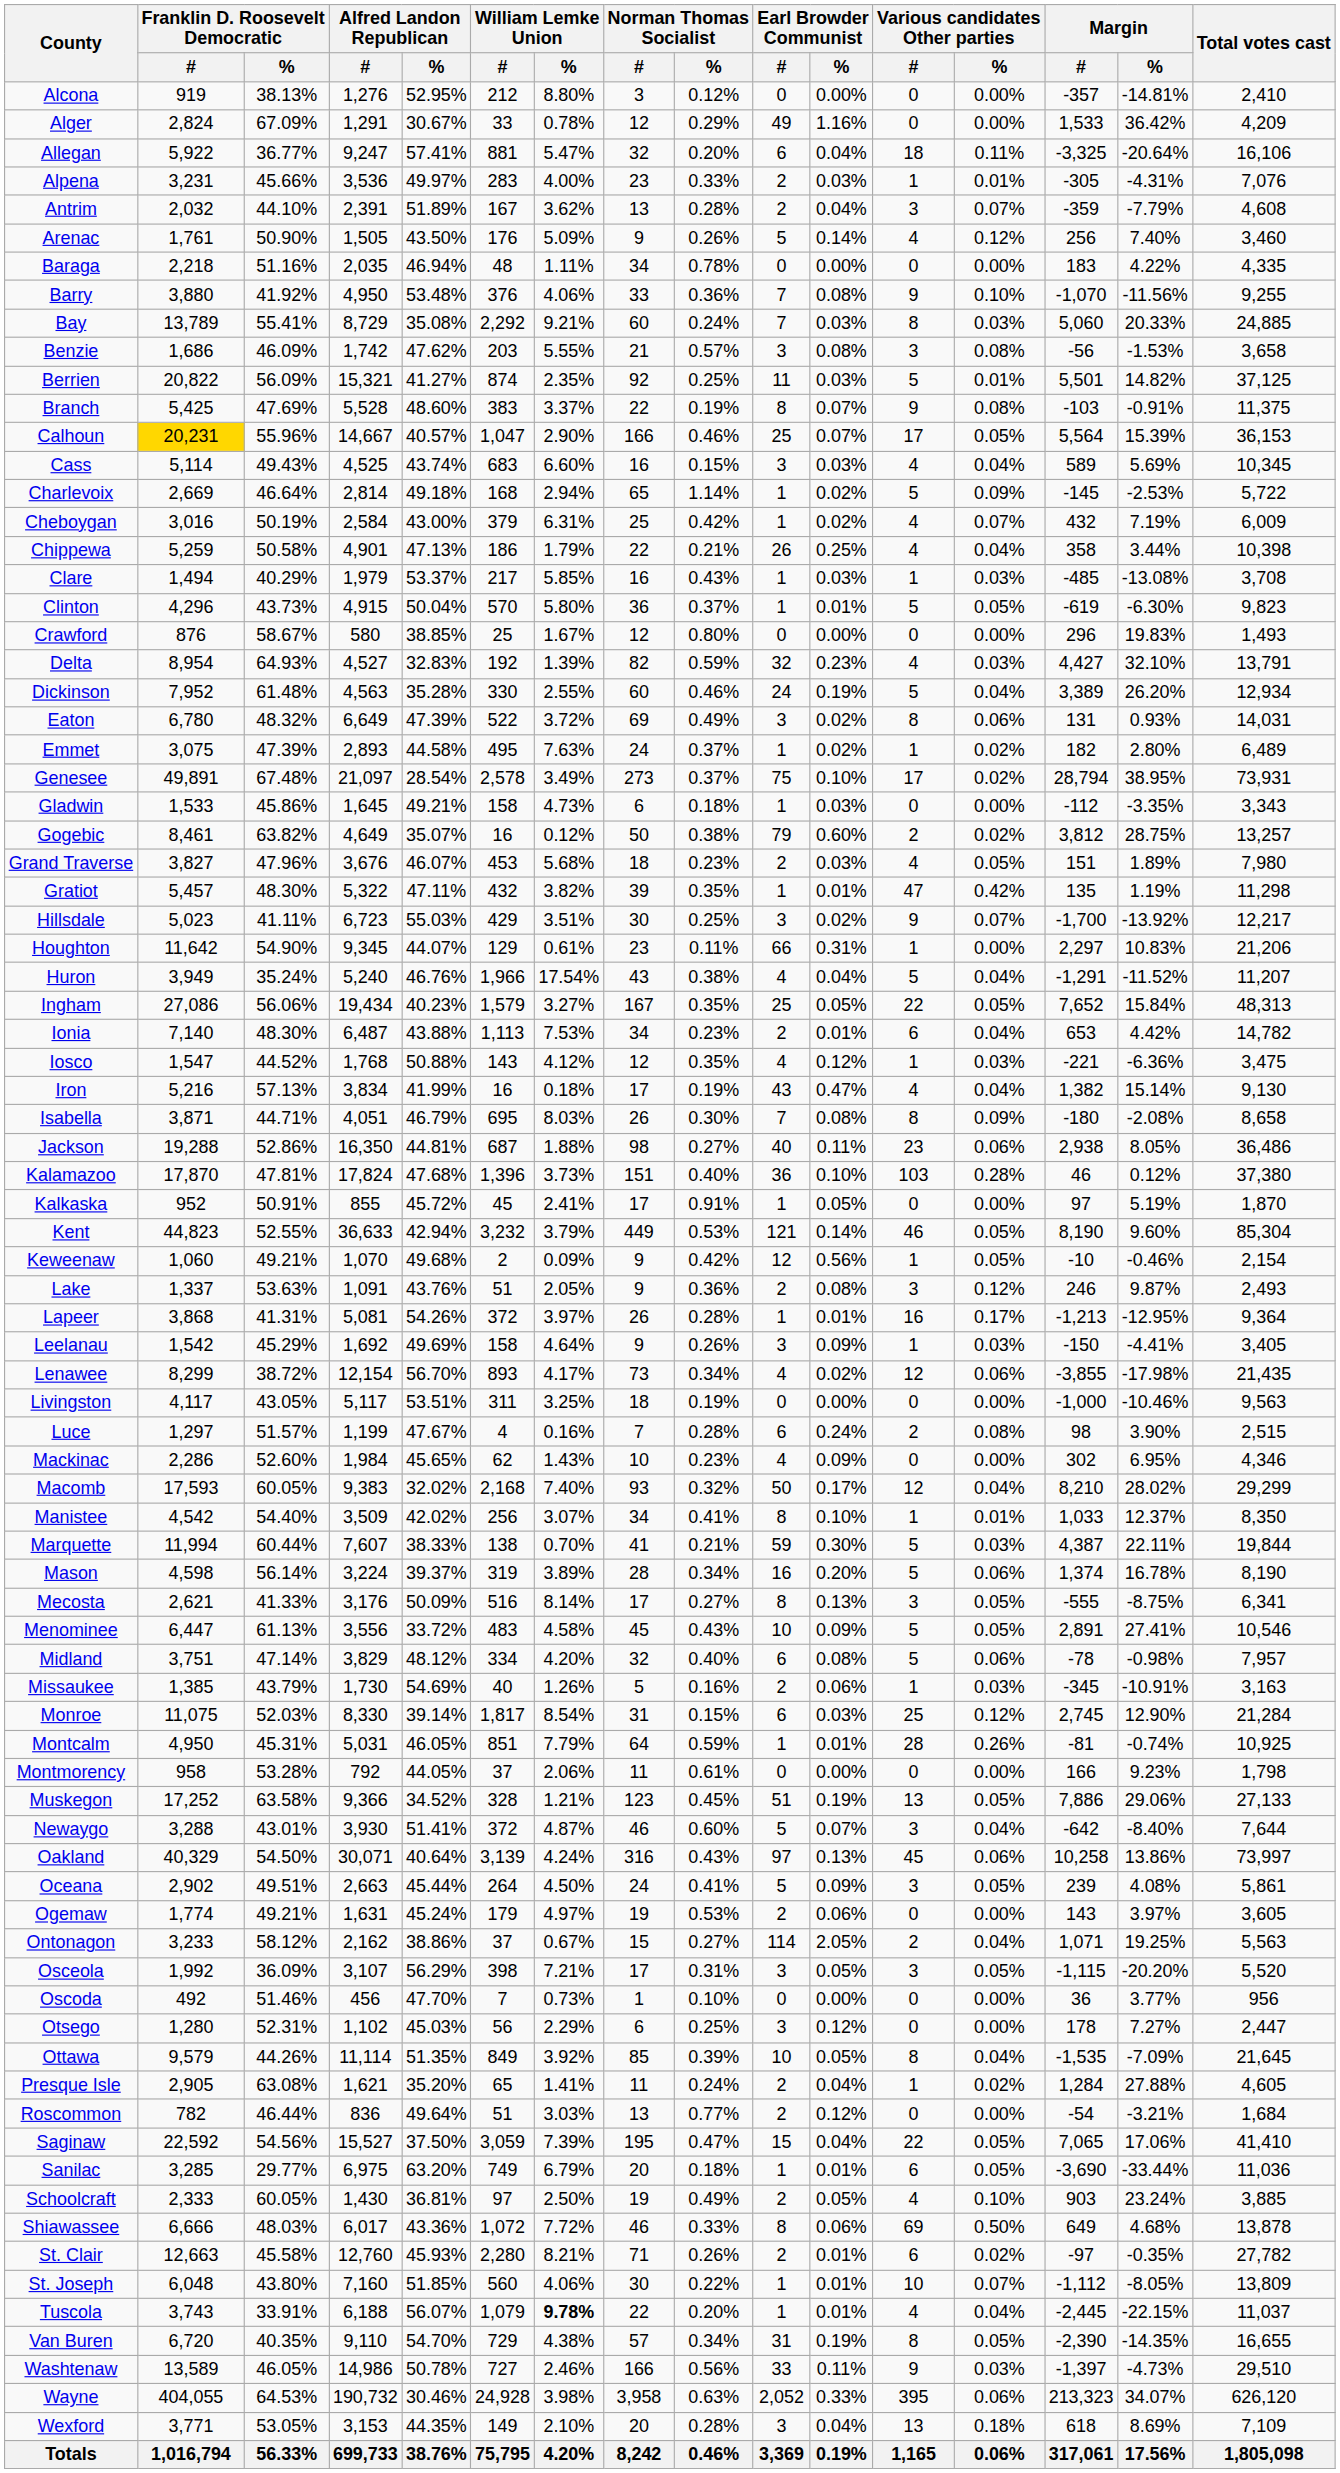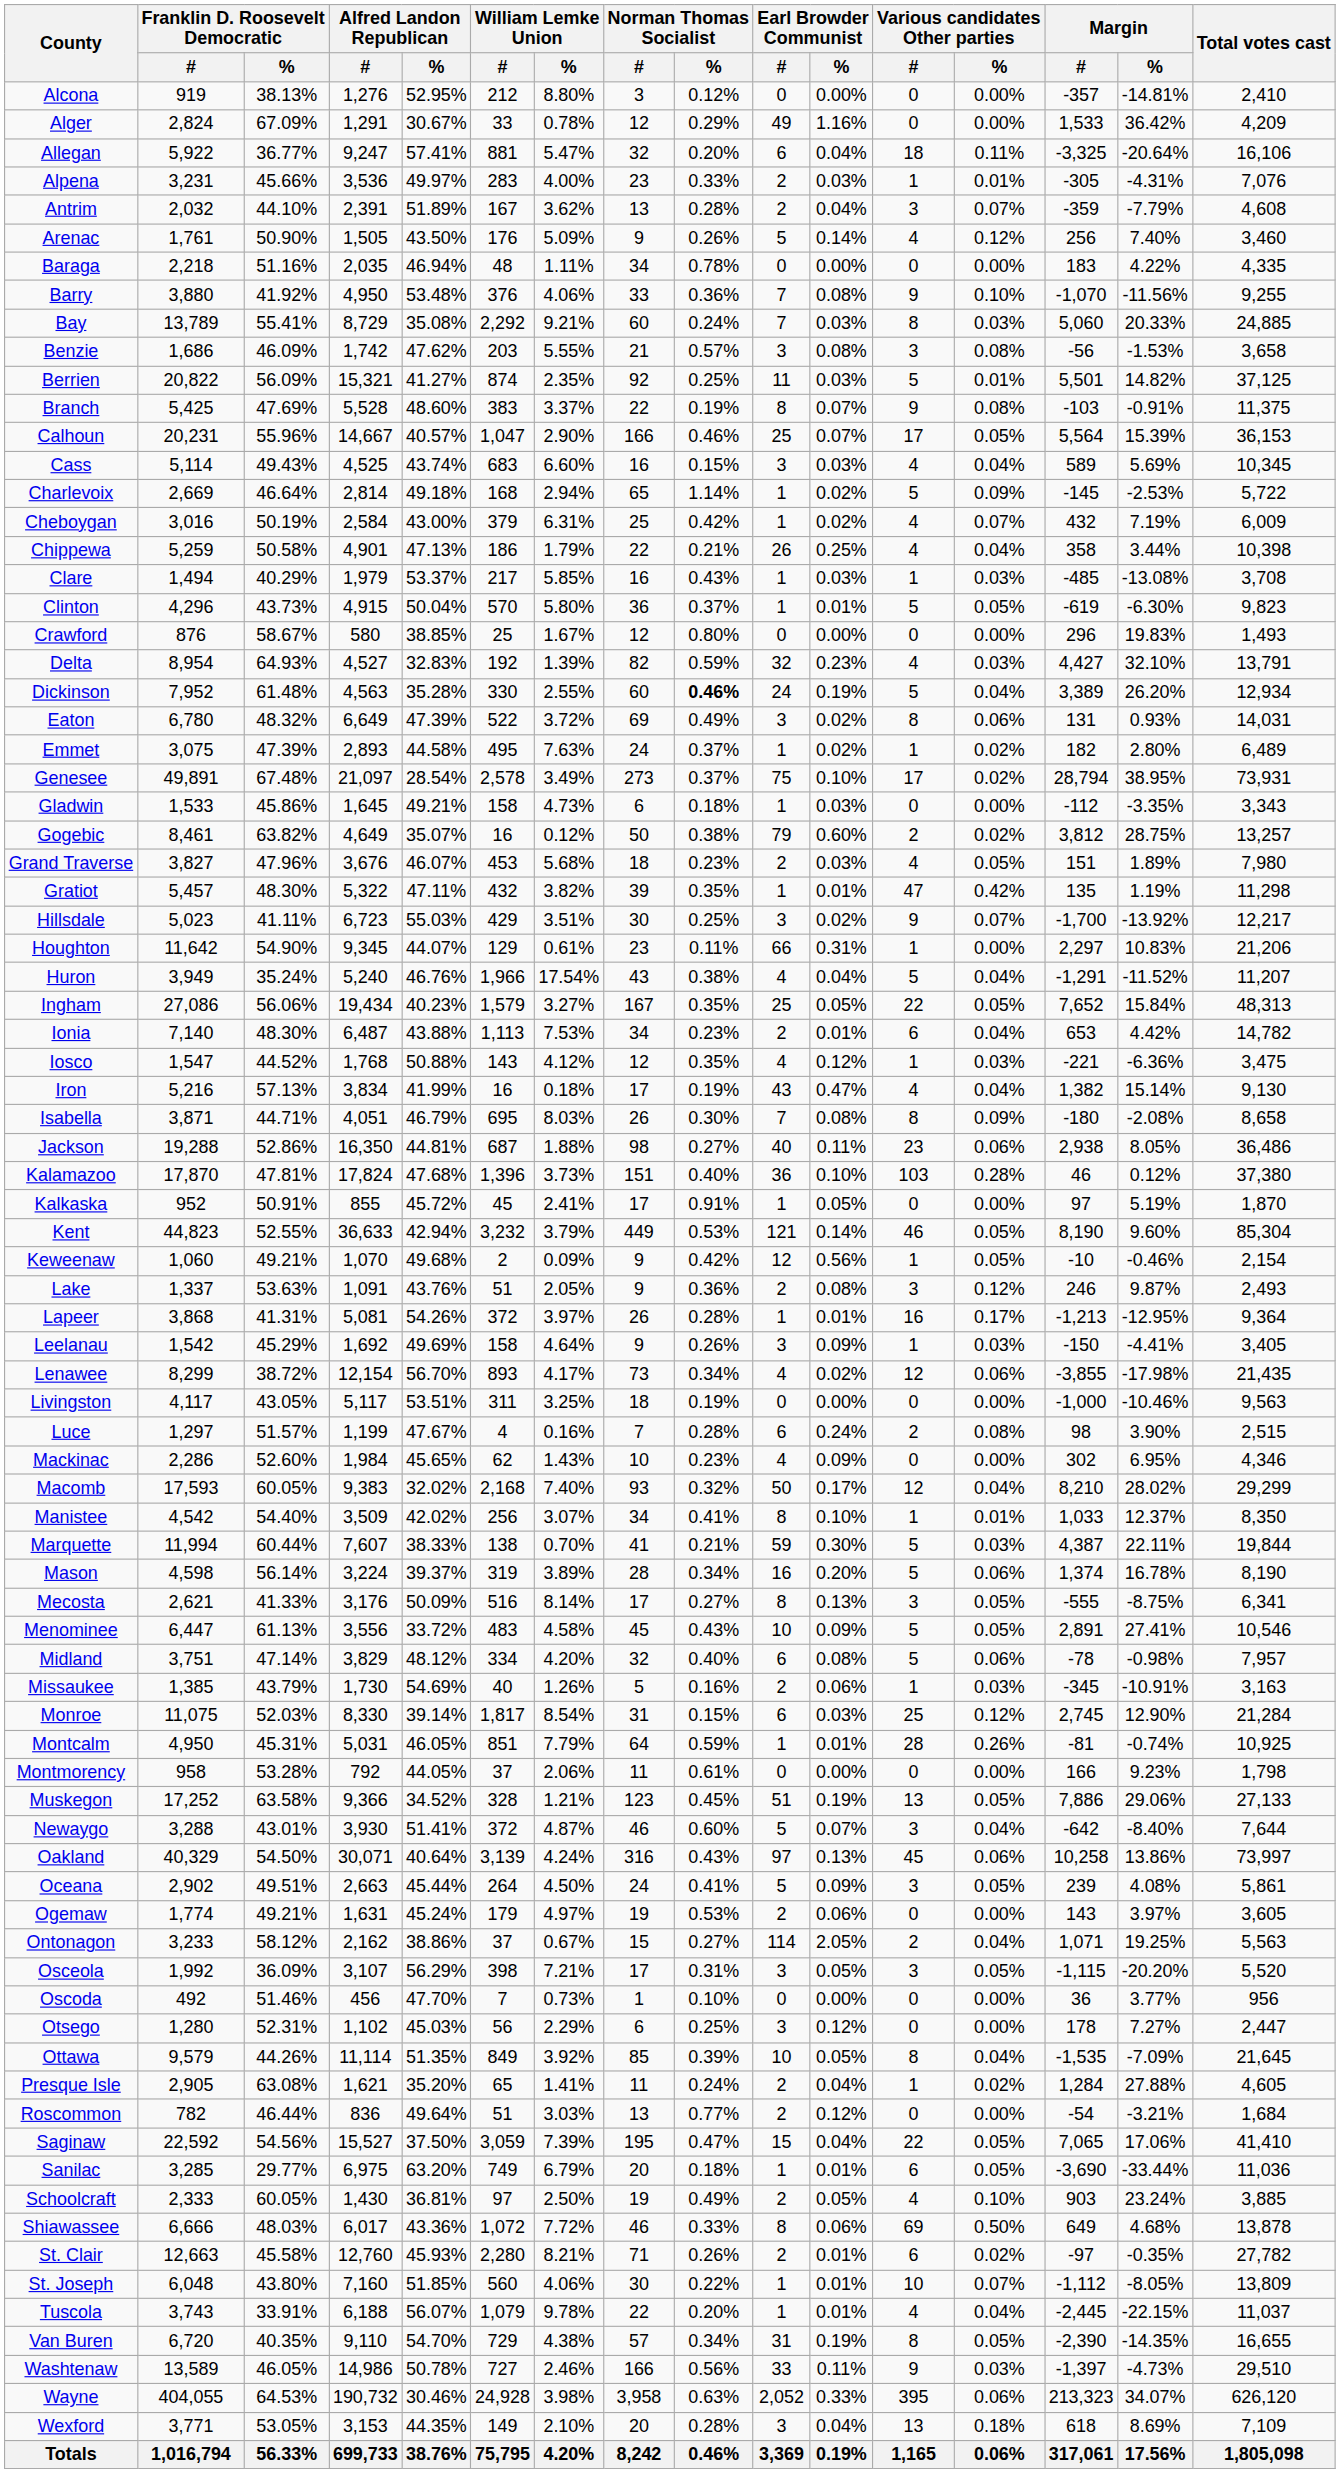Calhoun | Franklin D. Roosevelt Democratic / #: gold background -> no background
Dickinson | Norman Thomas Socialist / %: normal -> bold
Tuscola | William Lemke Union / %: bold -> normal
